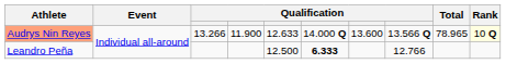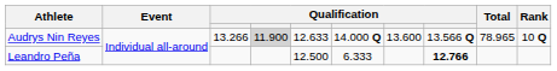row 3 | Athlete: lightsalmon background -> no background
row 3 | column 4: no background -> lightgrey background
row 3 | Rank: lightyellow background -> no background
row 4 | column 6: bold -> normal
row 4 | column 8: normal -> bold
